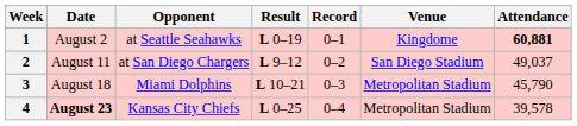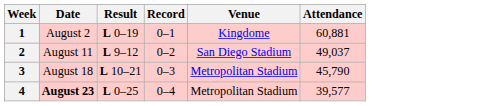- column: Opponent | at Seattle Seahawks | at San Diego Chargers | Miami Dolphins | Kansas City Chiefs
1 | Attendance: bold -> normal
4 | Attendance: 39,578 -> 39,577
